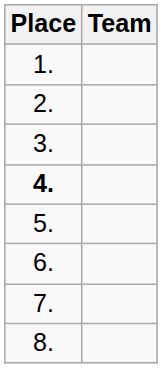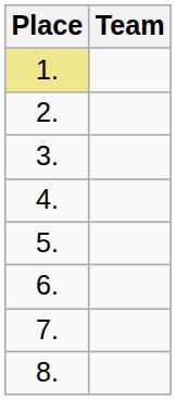1. | Place: no background -> khaki background
4. | Place: bold -> normal
